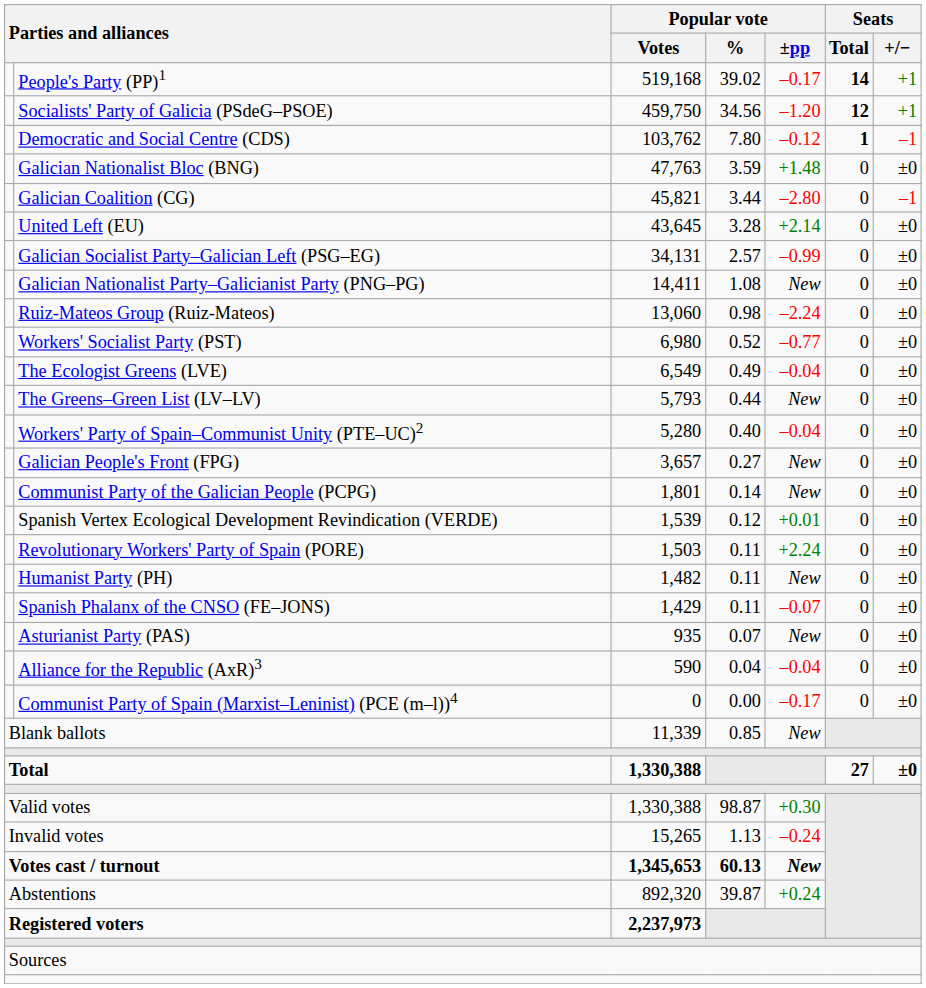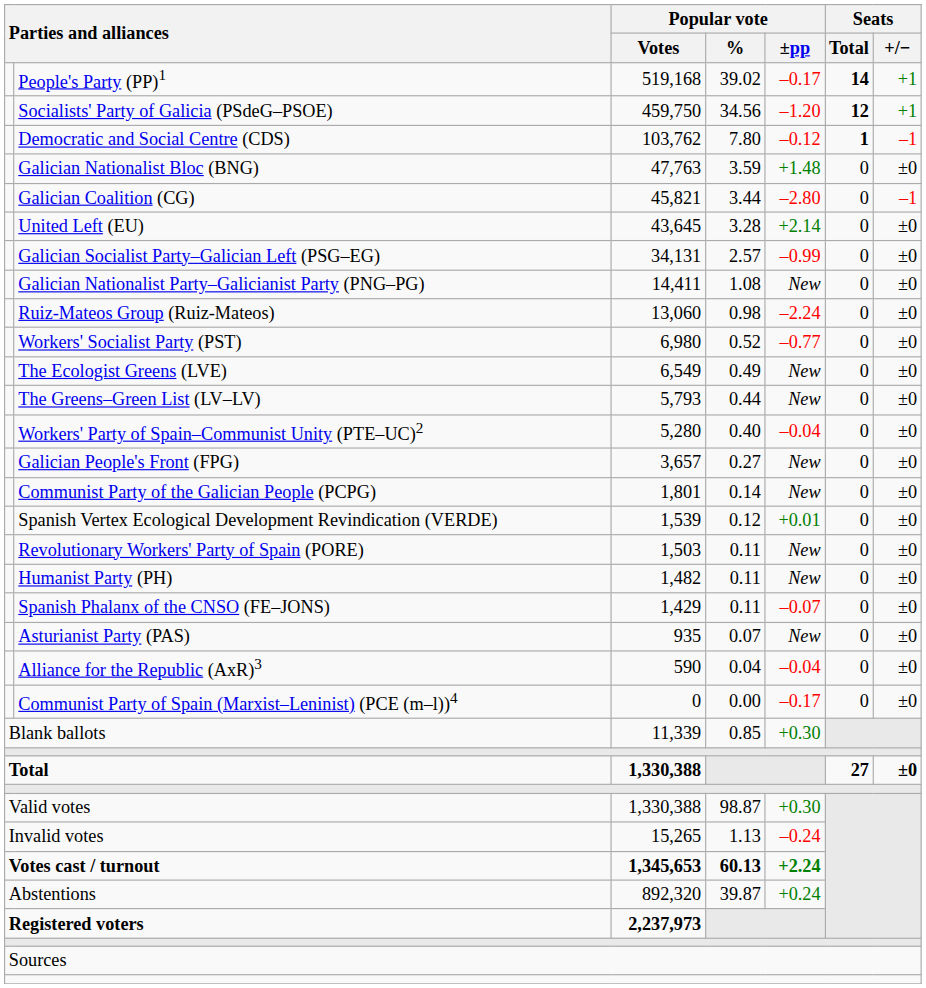The Ecologist Greens (LVE) | Popular vote / ±pp: –0.04 -> New
Revolutionary Workers' Party of Spain (PORE) | Popular vote / ±pp: +2.24 -> New
Blank ballots | Popular vote / ±pp: New -> +0.30
Votes cast / turnout | Popular vote / ±pp: New -> +2.24
